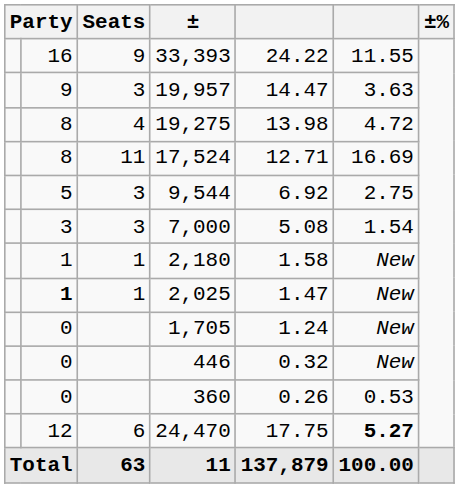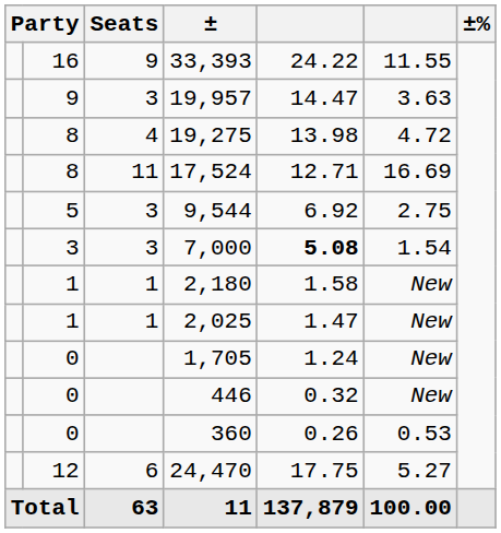7,000 | column 5: normal -> bold
2,025 | column 2: bold -> normal
24,470 | column 6: bold -> normal
